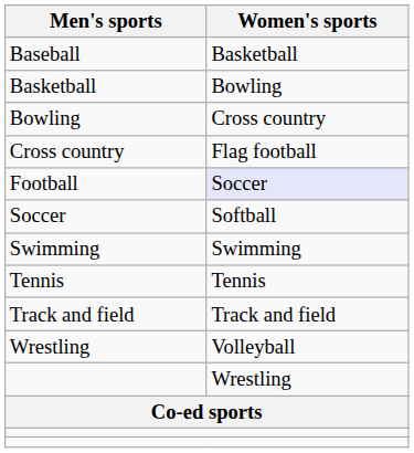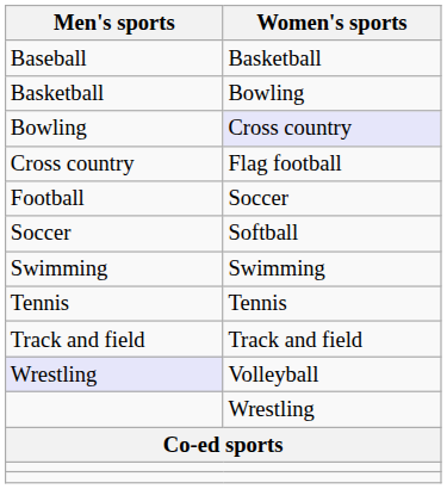row 4 | Women's sports: no background -> lavender background
row 6 | Women's sports: lavender background -> no background
row 11 | Men's sports: no background -> lavender background
